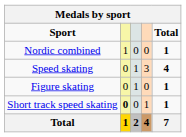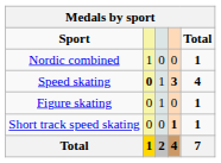Speed skating | column 2: normal -> bold
Speed skating | column 4: normal -> bold
Short track speed skating | column 2: bold -> normal
Short track speed skating | column 4: normal -> bold
